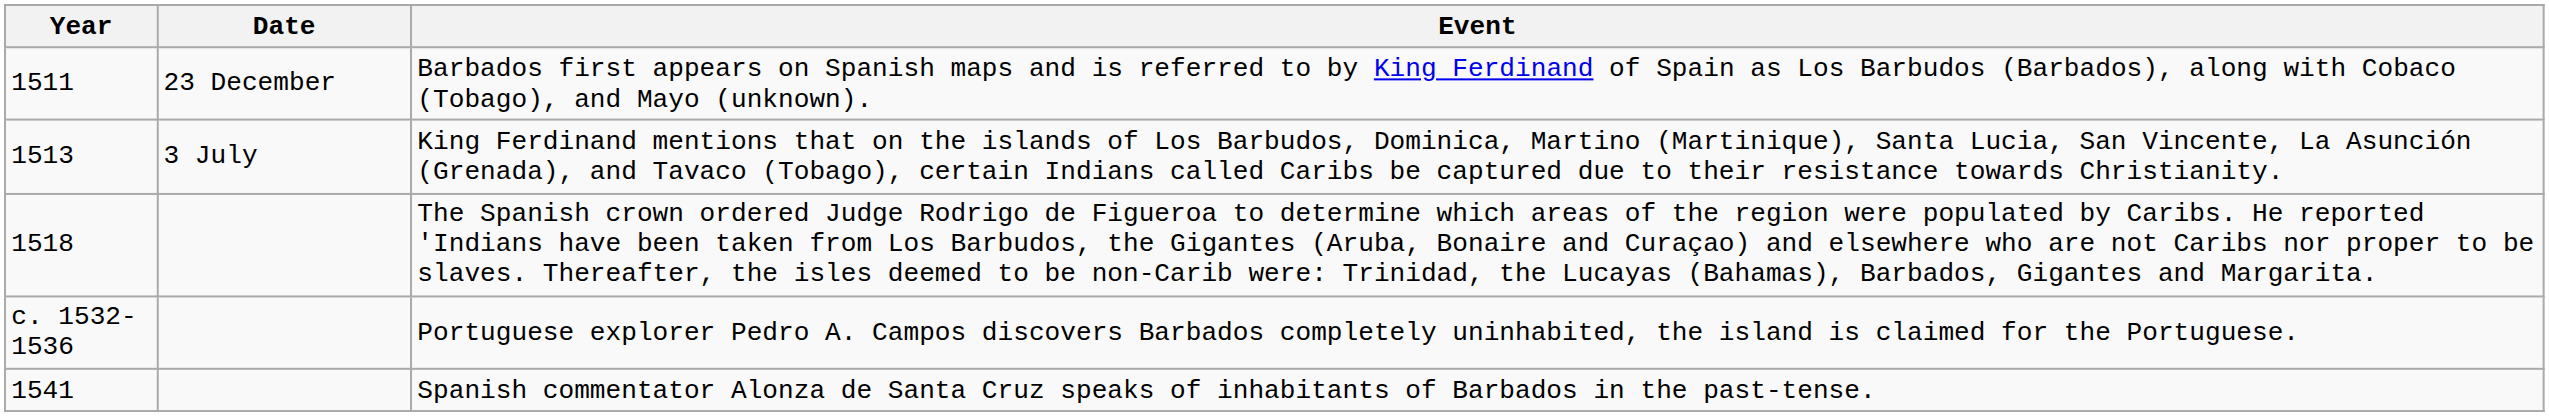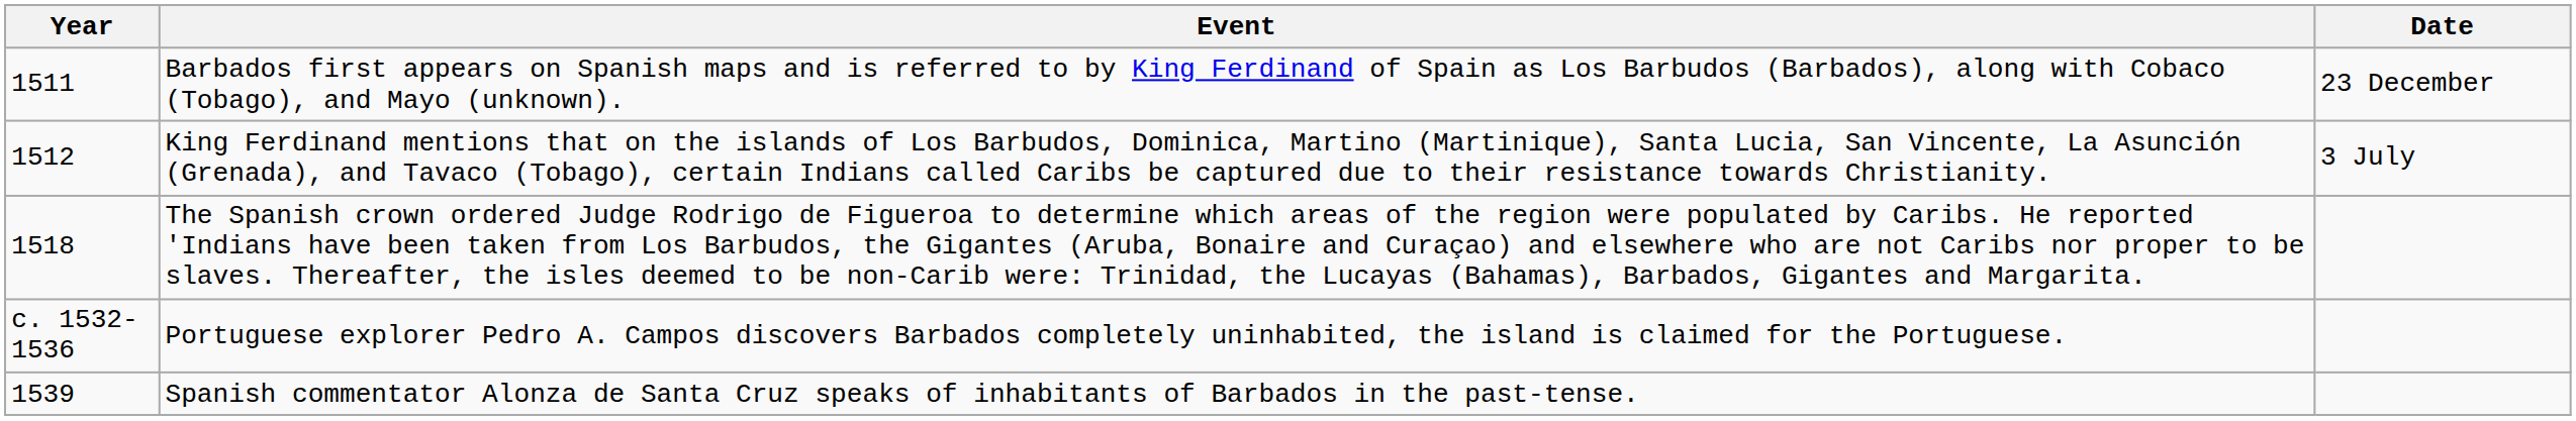columns swapped: Date <-> Event
row 3 | Year: 1513 -> 1512
row 6 | Year: 1541 -> 1539
